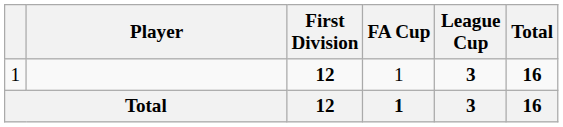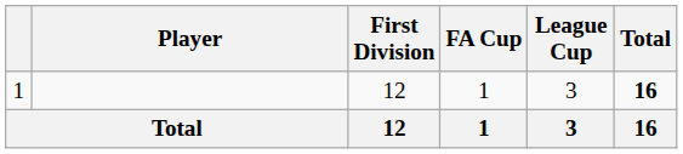row 2 | First Division: bold -> normal
row 2 | League Cup: bold -> normal
